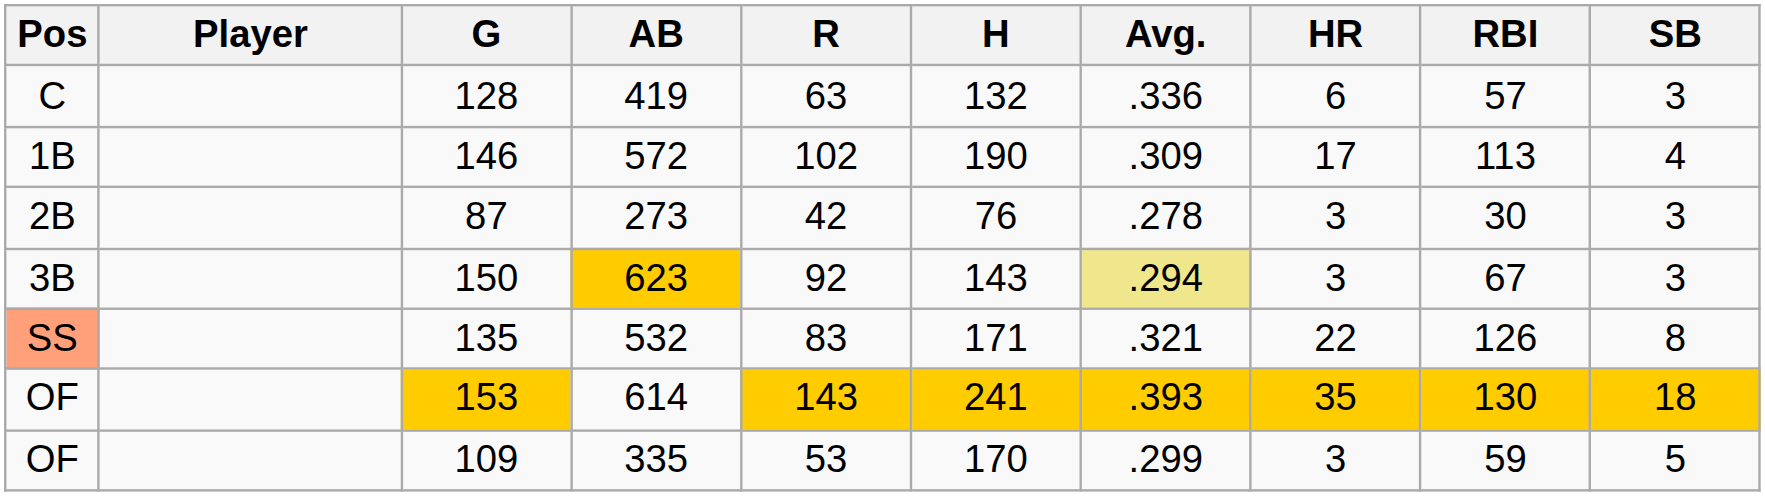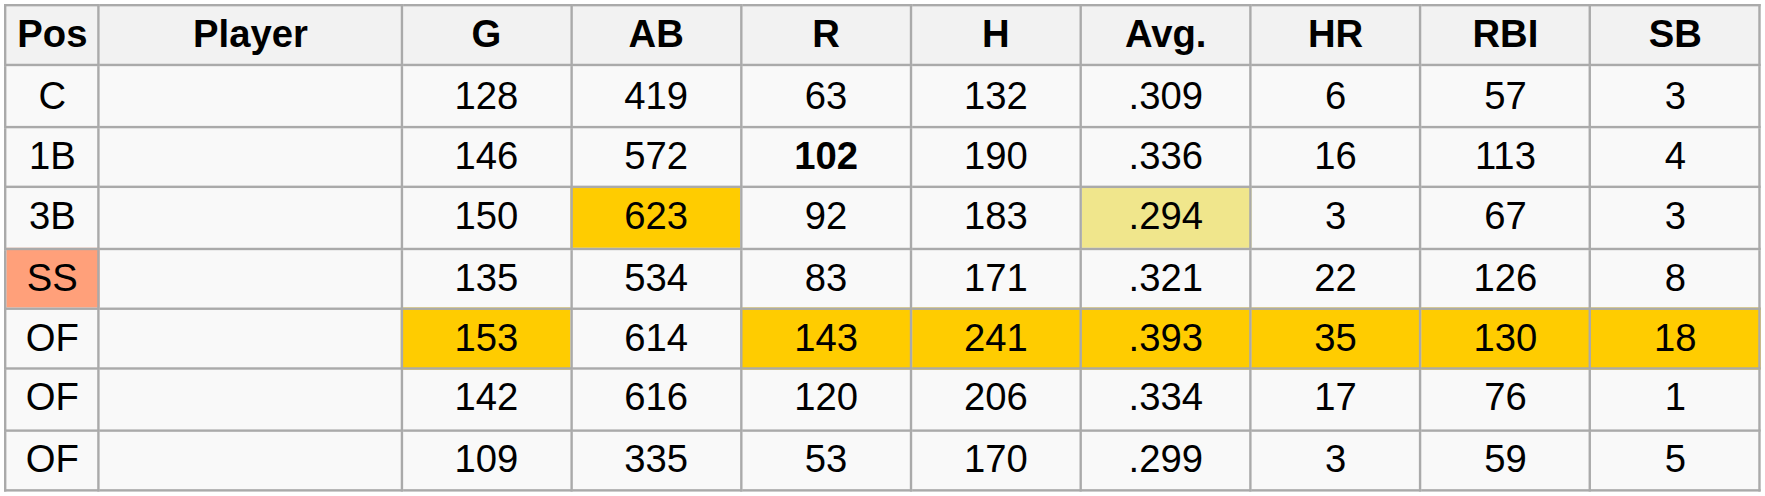128 | Avg.: .336 -> .309
146 | R: normal -> bold
146 | Avg.: .309 -> .336
146 | HR: 17 -> 16
- row: 2B | 87 | 273 | 42 | 76 | .278 | 3 | 30 | 3
150 | H: 143 -> 183
135 | AB: 532 -> 534
+ row: OF | 142 | 616 | 120 | 206 | .334 | 17 | 76 | 1
